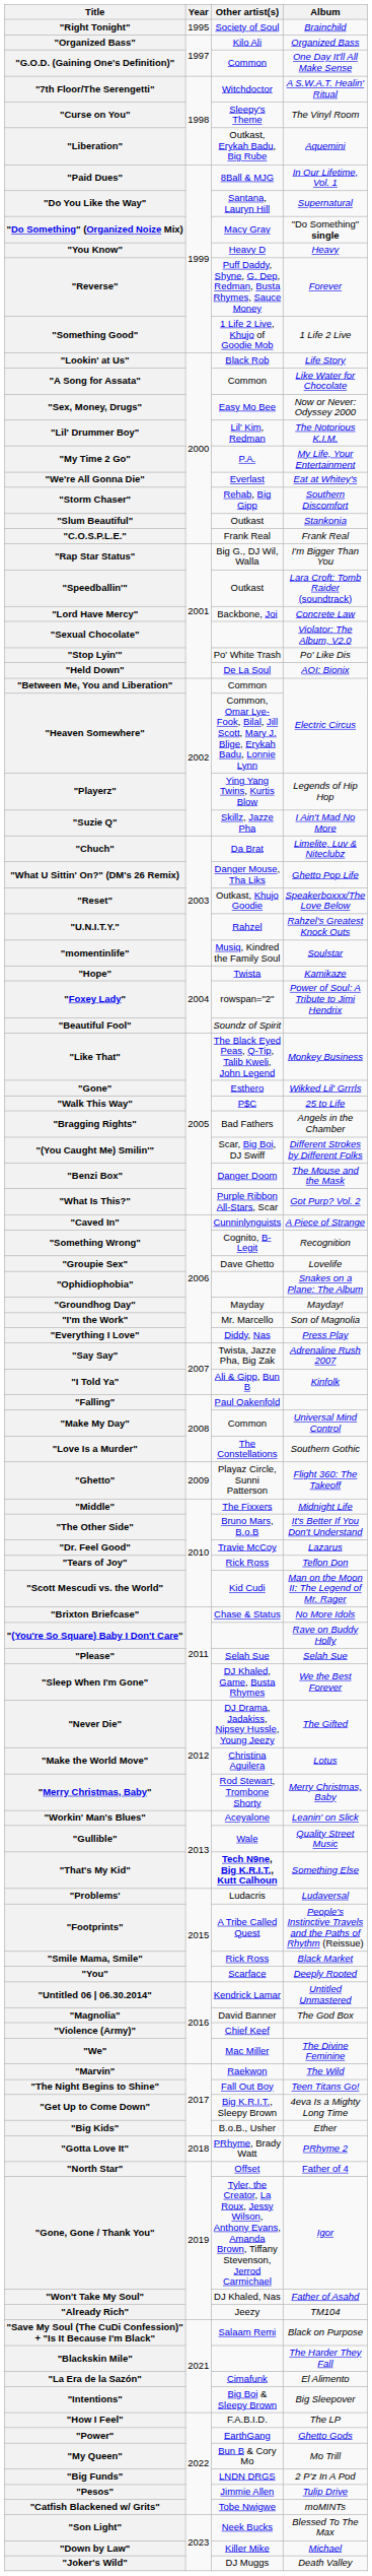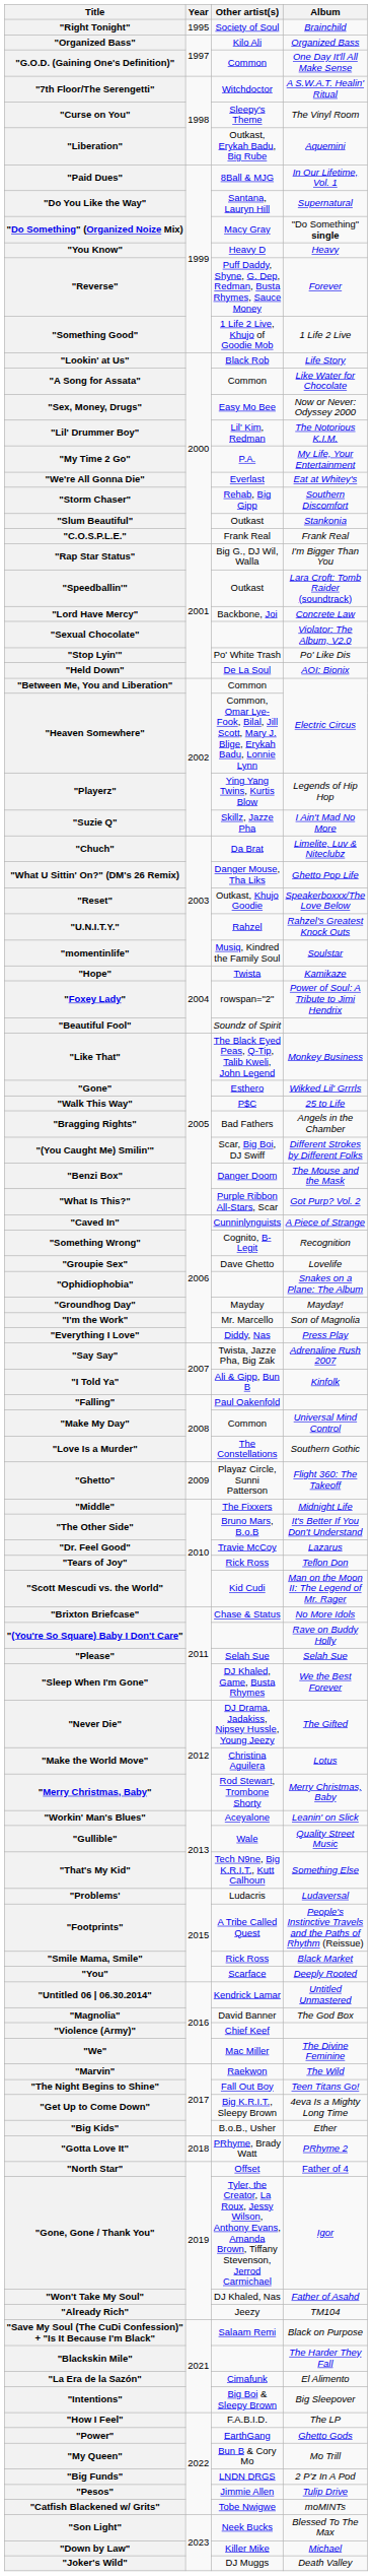"That's My Kid" | Other artist(s): bold -> normal
